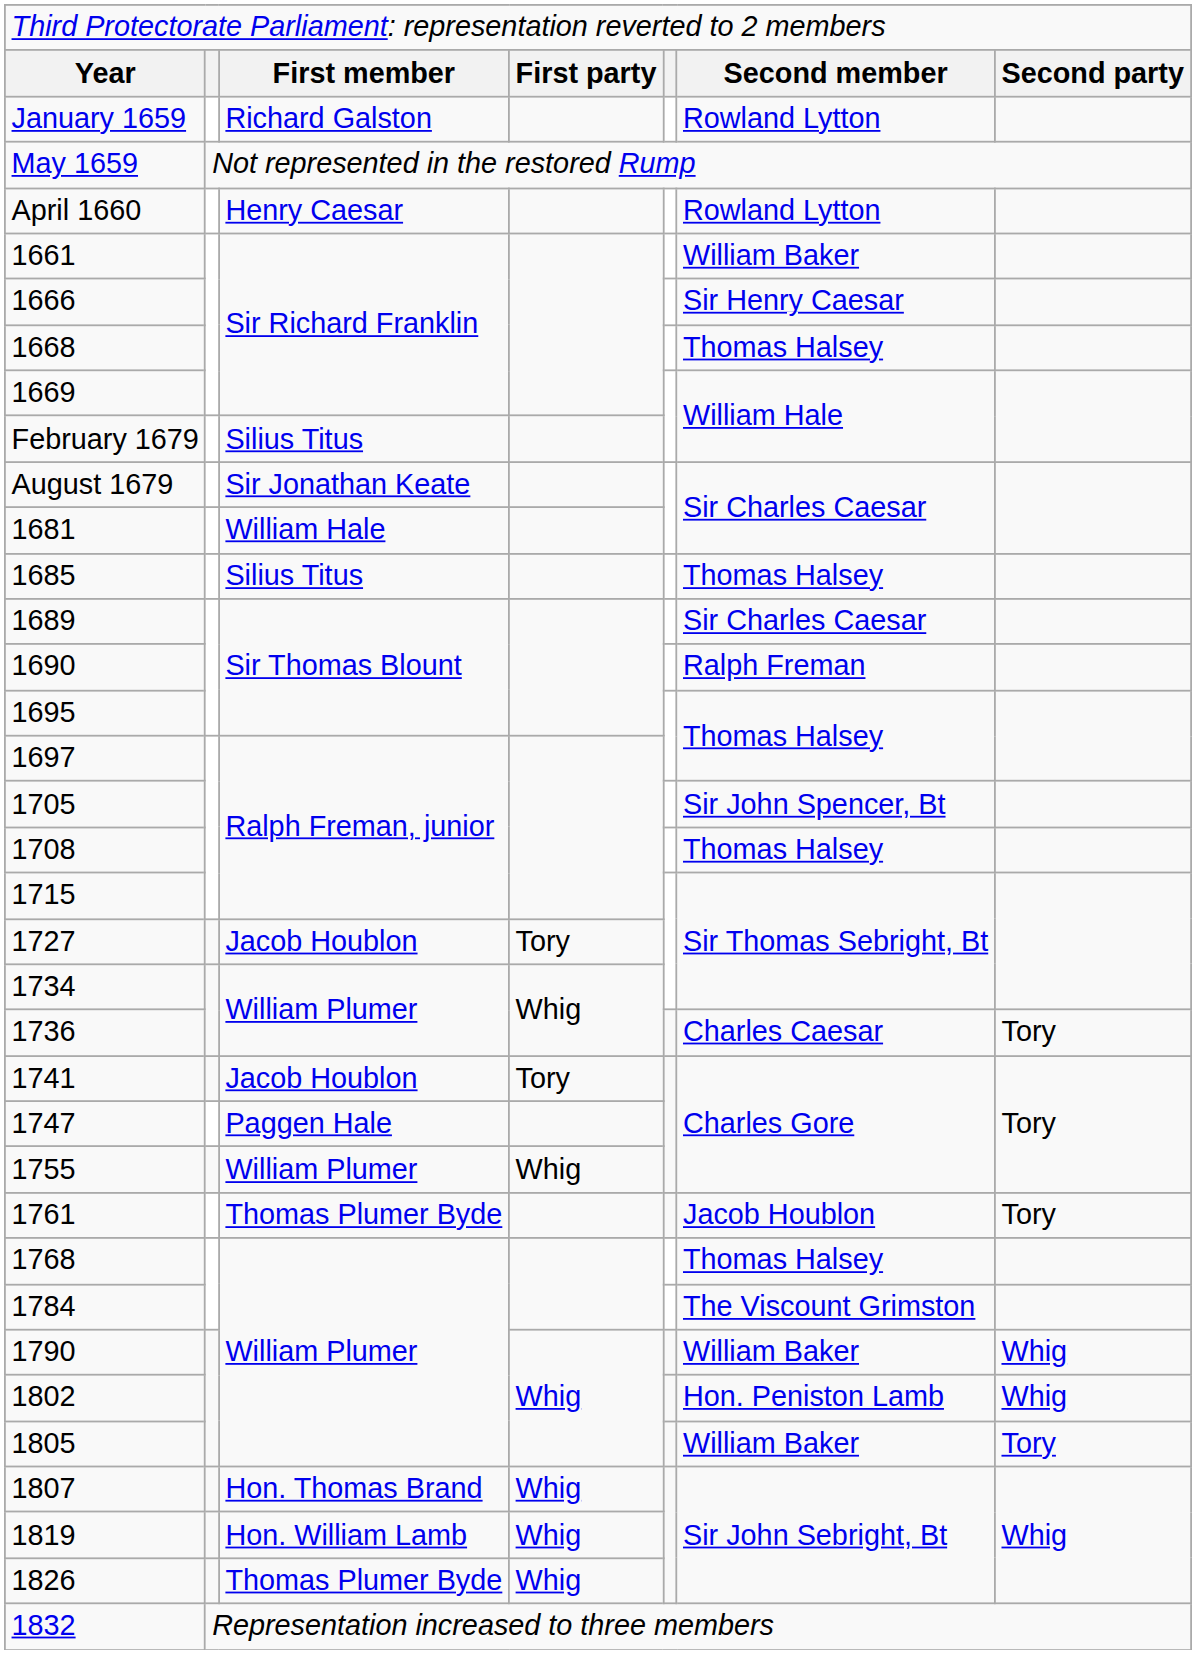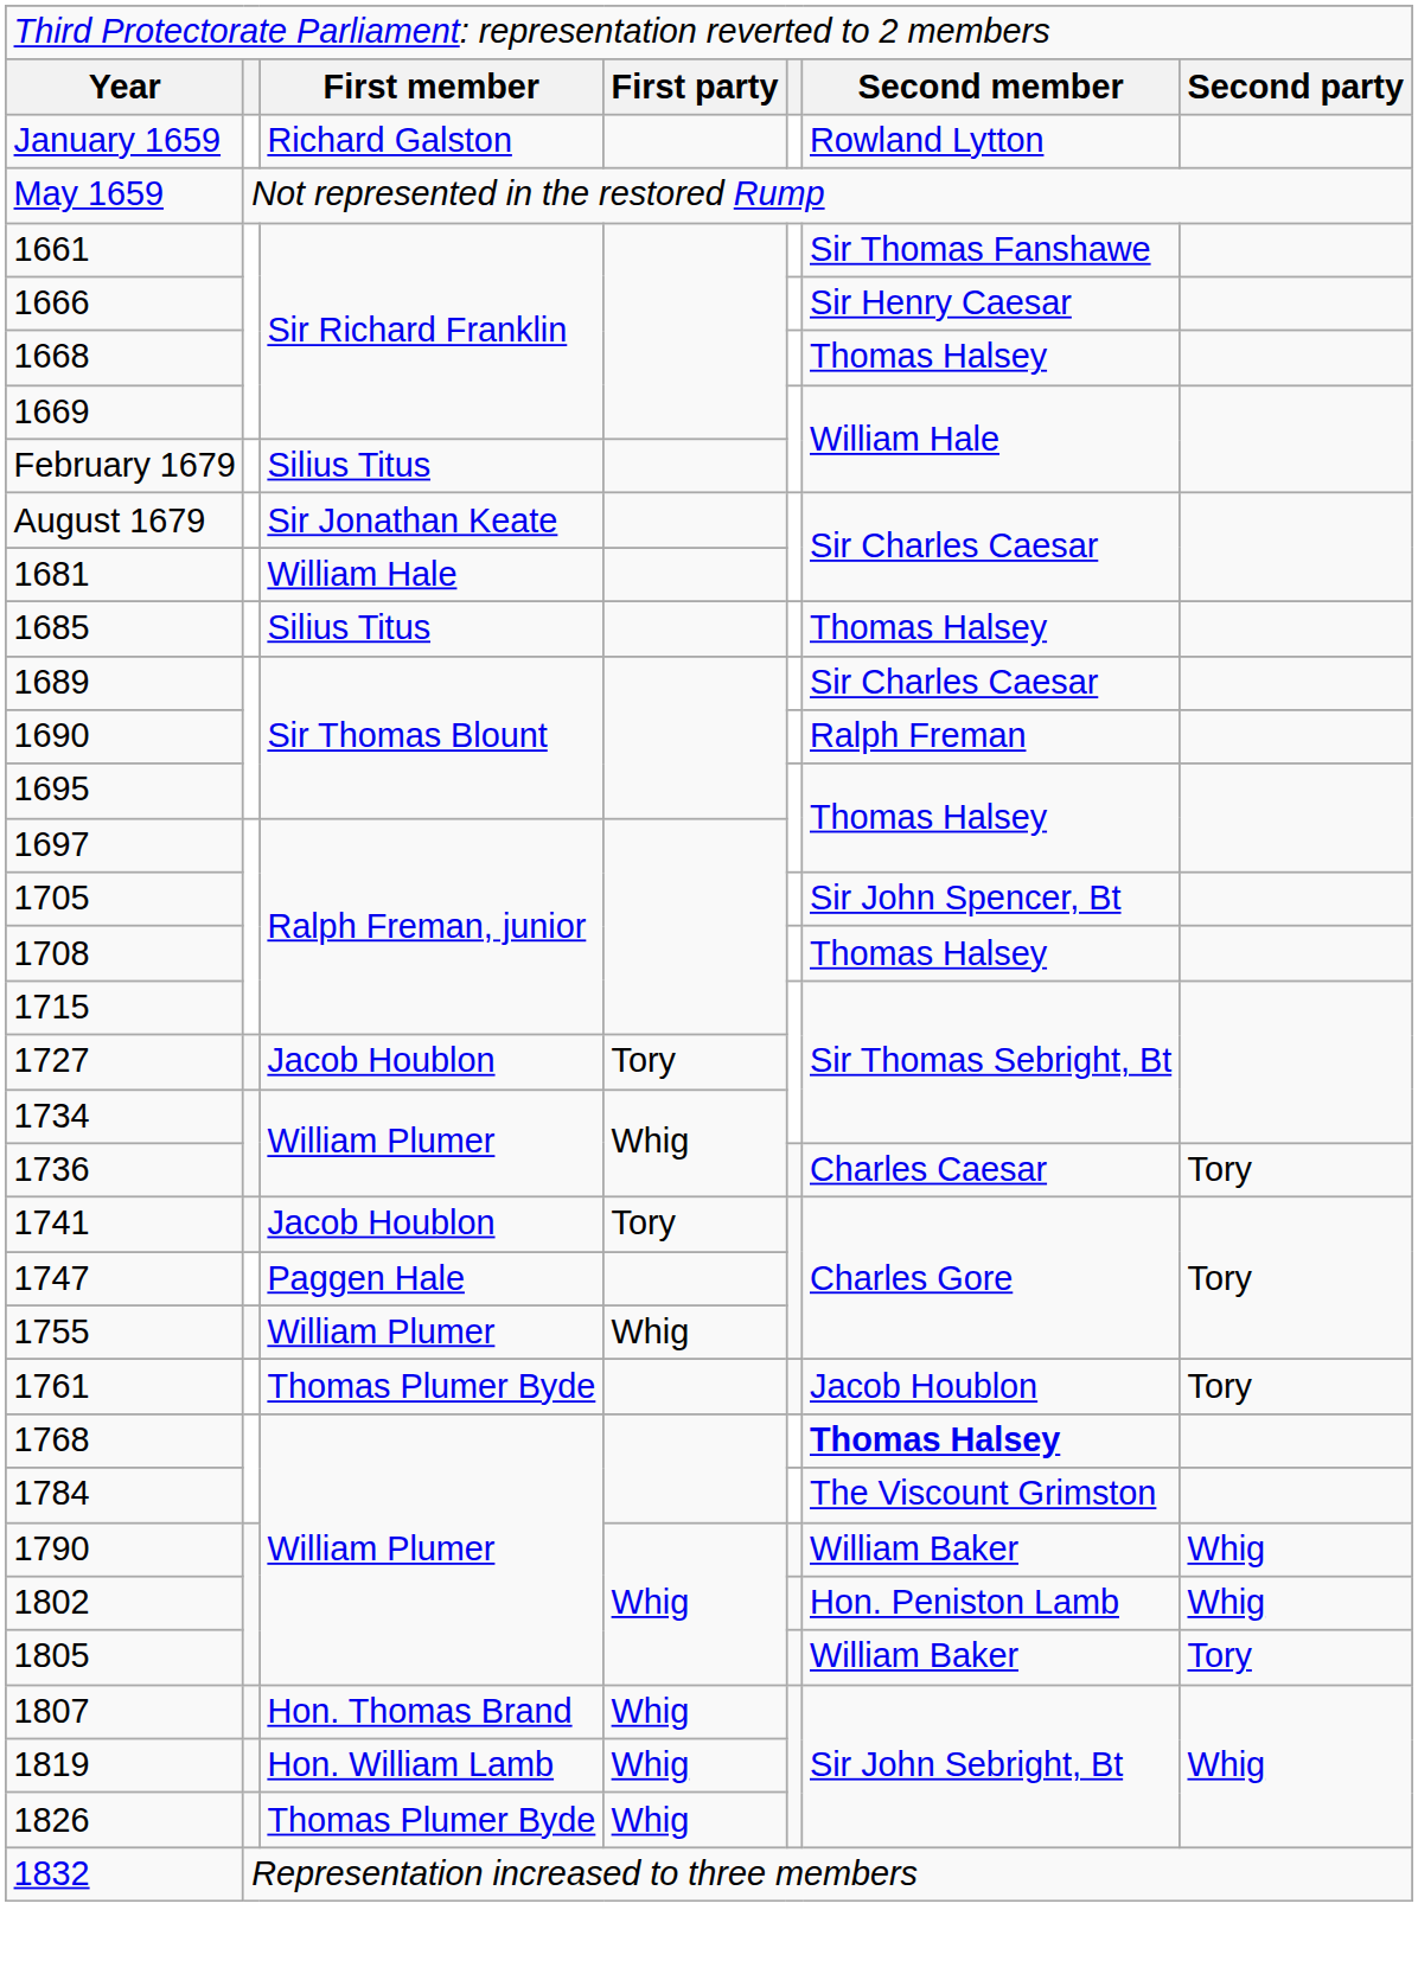- row: April 1660 | Henry Caesar | Rowland Lytton
1661 | column 6: William Baker -> Sir Thomas Fanshawe
1768 | column 6: normal -> bold
